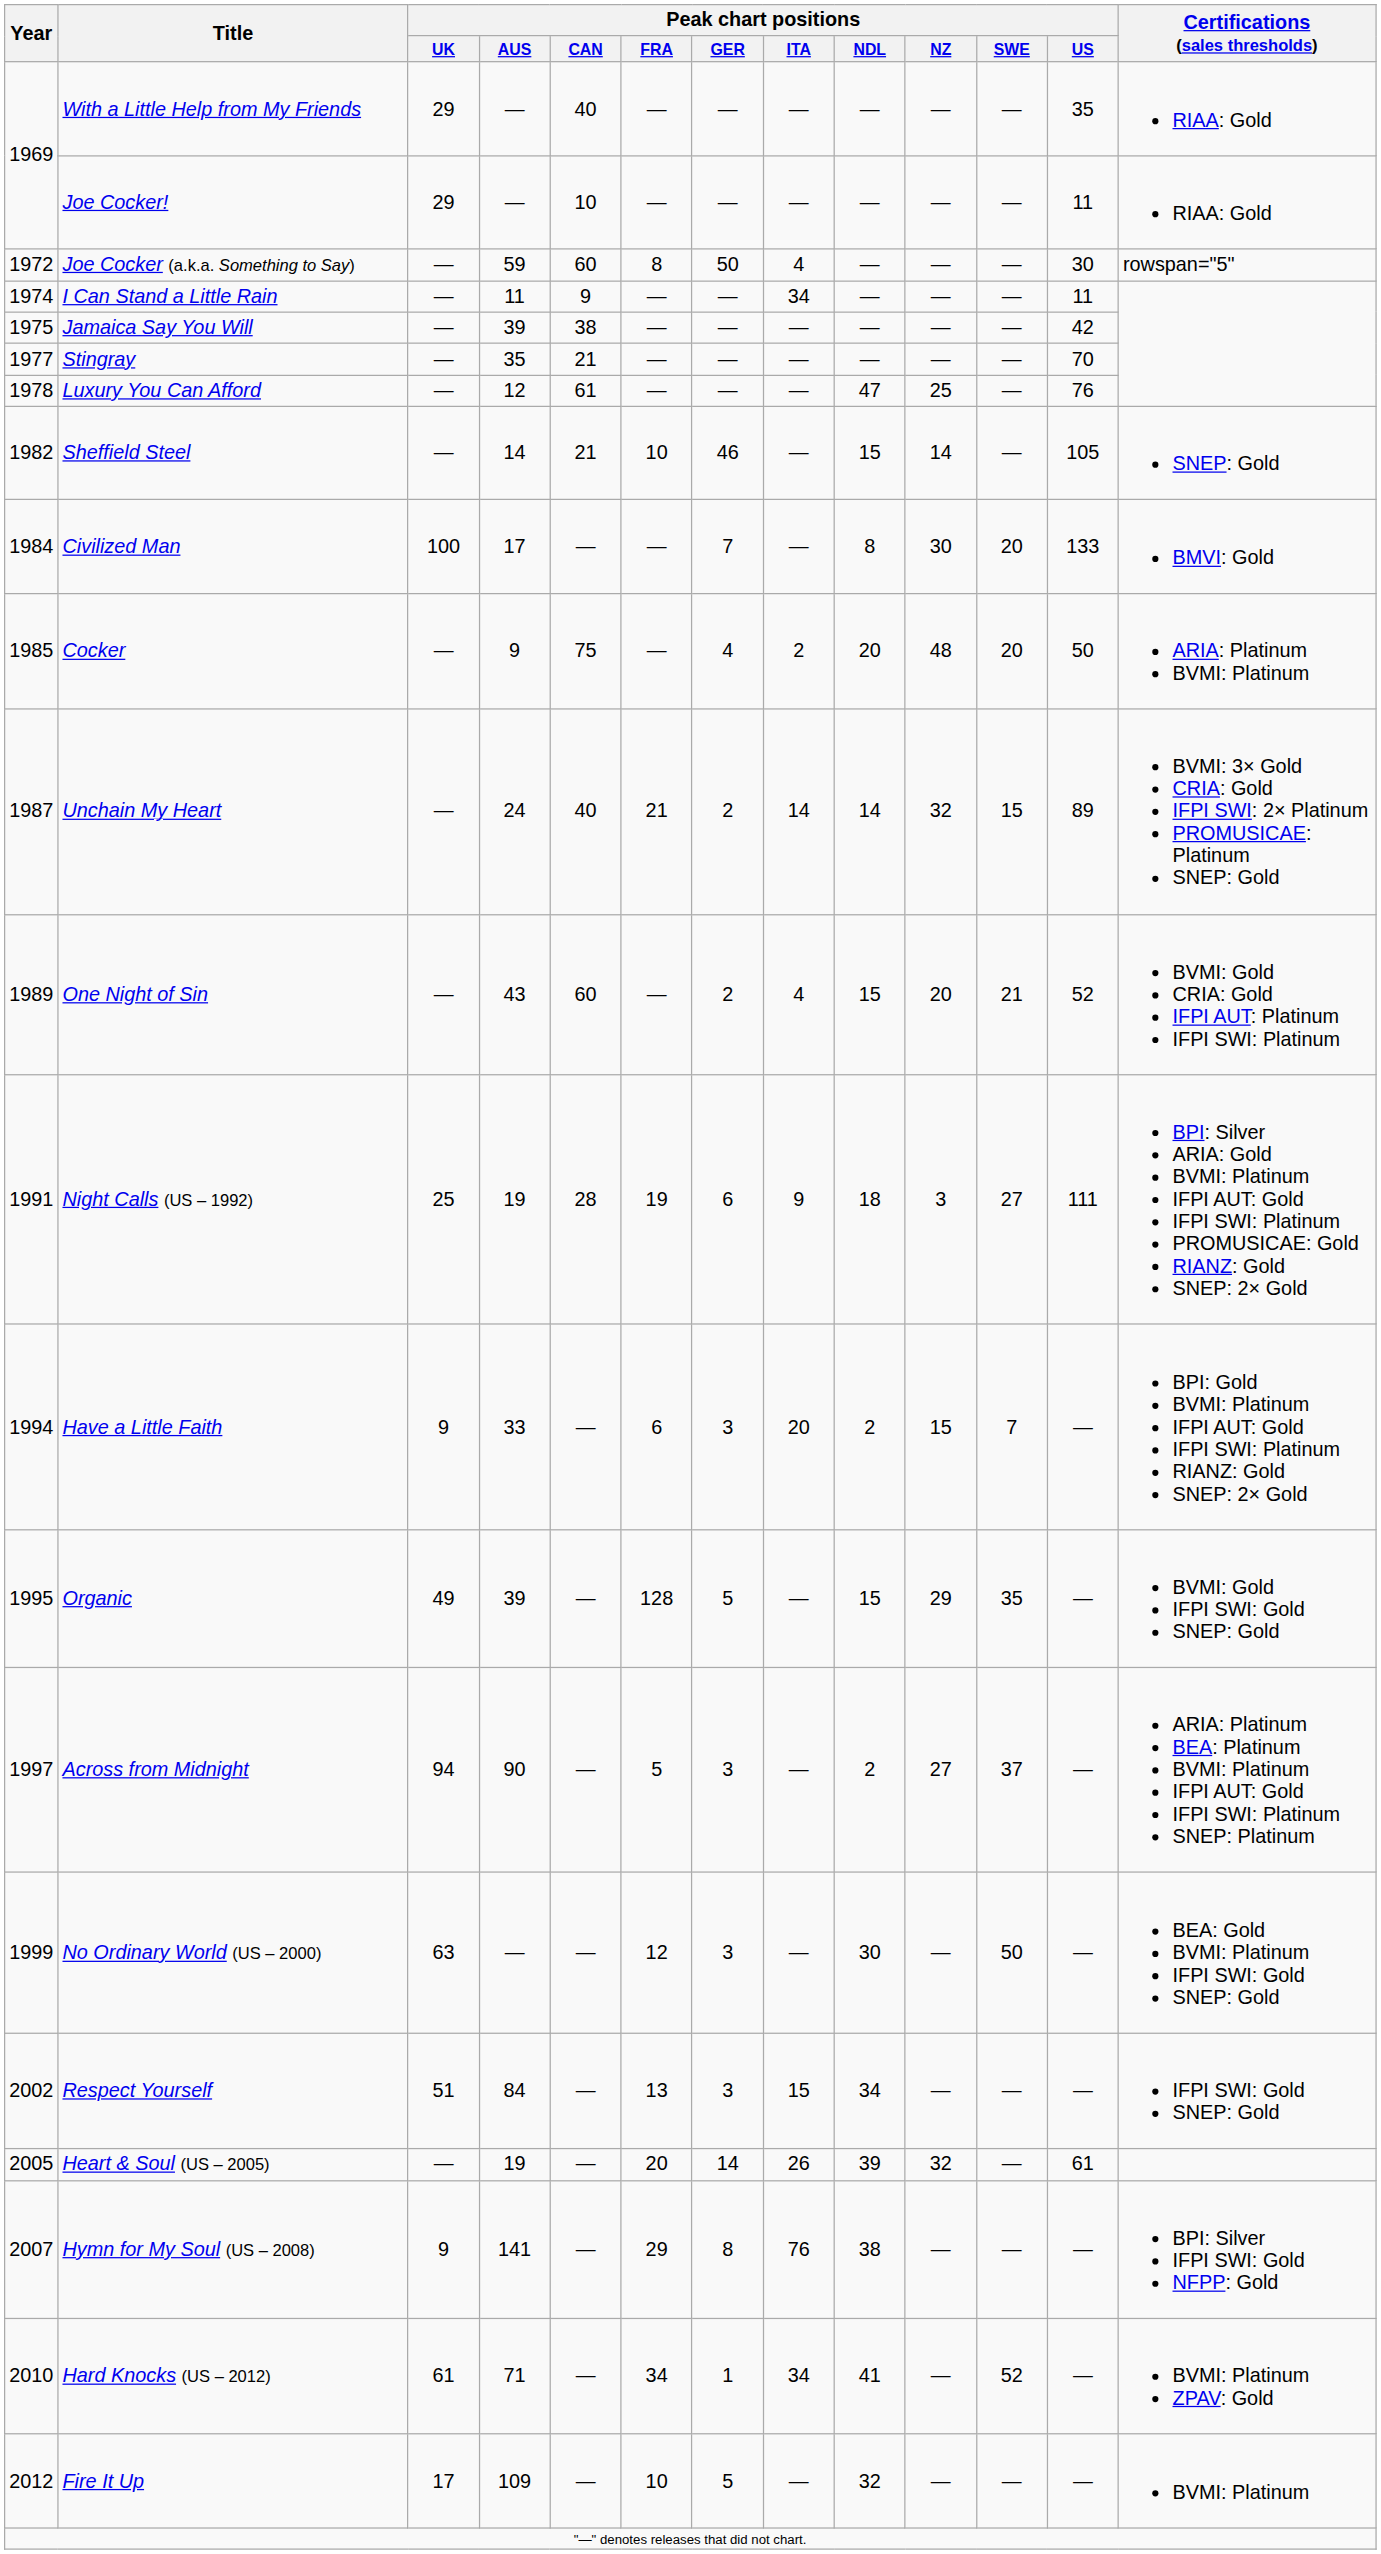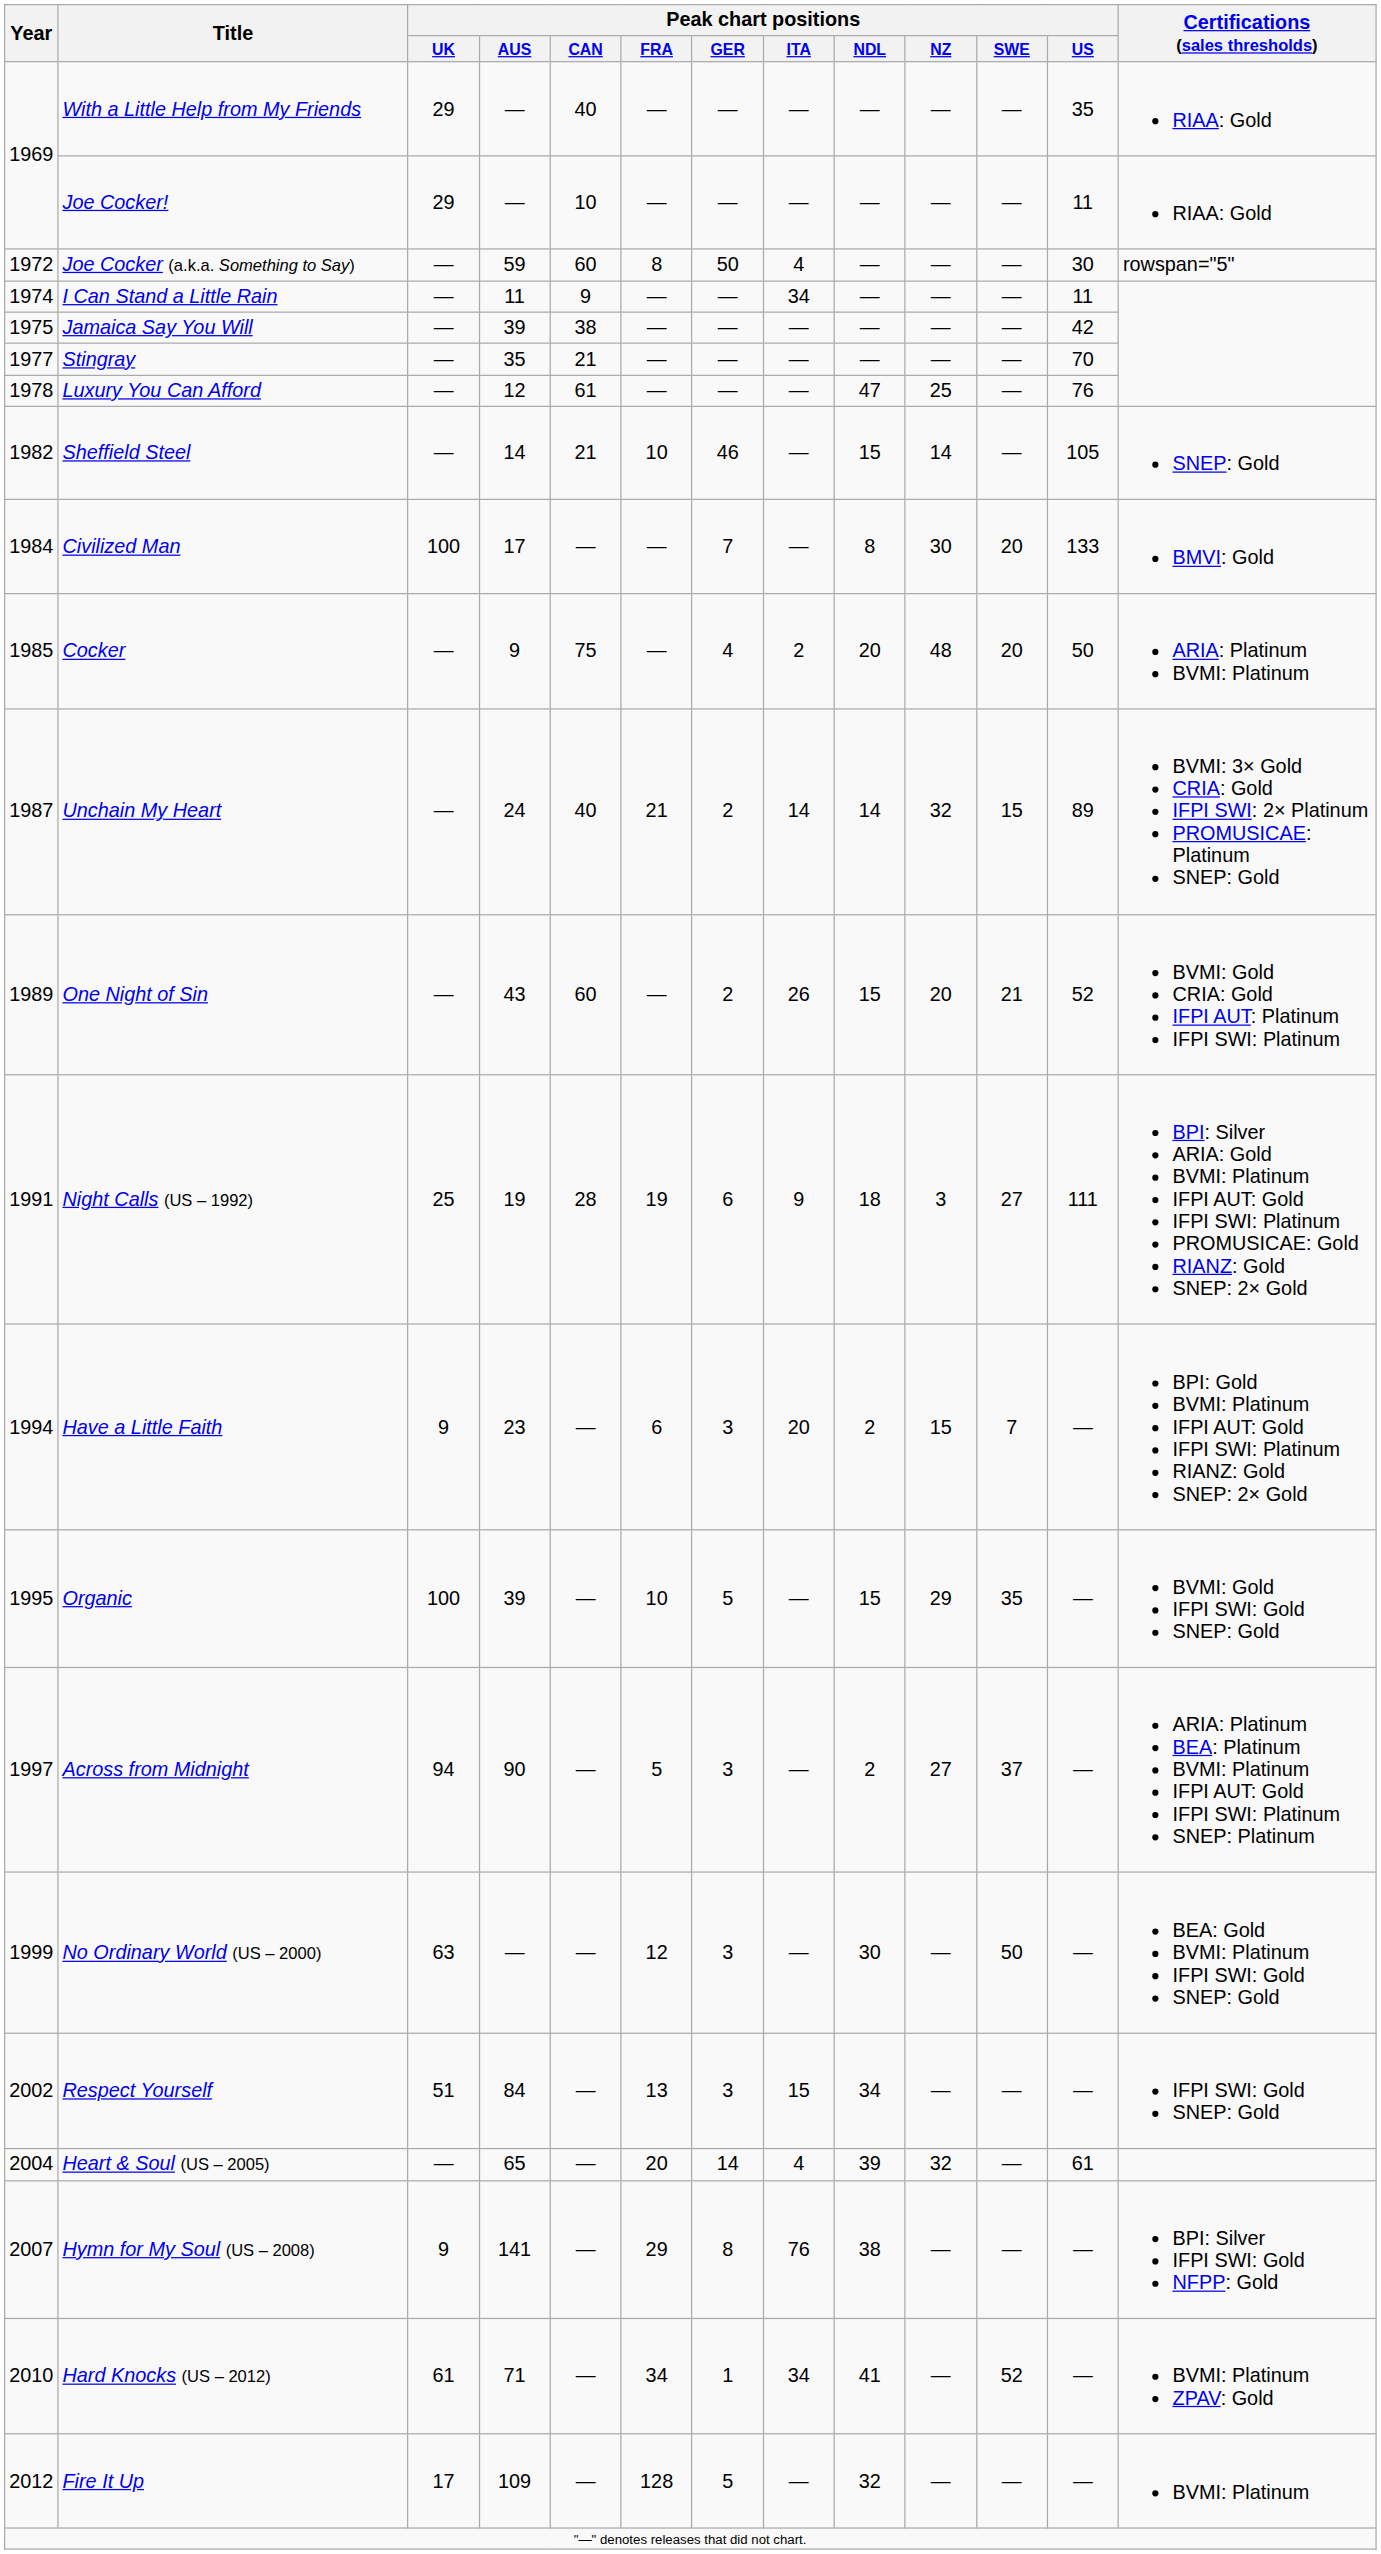One Night of Sin | Peak chart positions / ITA: 4 -> 26
Have a Little Faith | Peak chart positions / AUS: 33 -> 23
Organic | Peak chart positions / UK: 49 -> 100
Organic | Peak chart positions / FRA: 128 -> 10
Heart & Soul (US – 2005) | Year: 2005 -> 2004
Heart & Soul (US – 2005) | Peak chart positions / AUS: 19 -> 65
Heart & Soul (US – 2005) | Peak chart positions / ITA: 26 -> 4
Fire It Up | Peak chart positions / FRA: 10 -> 128
